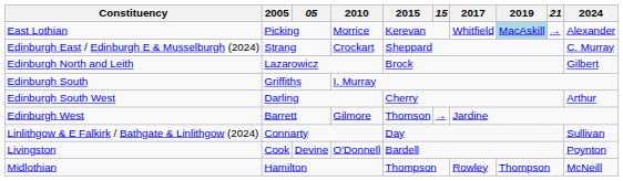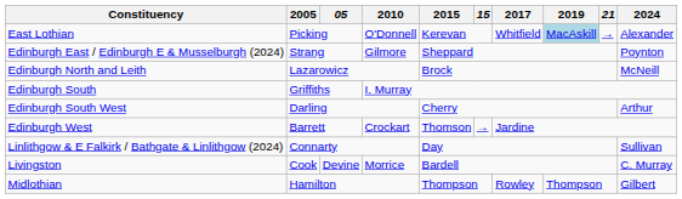East Lothian | 2010: Morrice -> O'Donnell
Edinburgh East / Edinburgh E & Musselburgh (2024) | 2010: Crockart -> Gilmore
Edinburgh East / Edinburgh E & Musselburgh (2024) | 2024: C. Murray -> Poynton
Edinburgh North and Leith | 2024: Gilbert -> McNeill
Edinburgh West | 2010: Gilmore -> Crockart
Livingston | 2010: O'Donnell -> Morrice
Livingston | 2024: Poynton -> C. Murray
Midlothian | 2024: McNeill -> Gilbert
